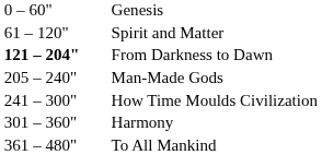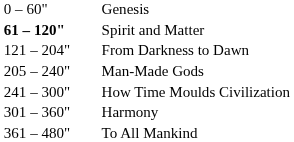Spirit and Matter | column 1: normal -> bold
From Darkness to Dawn | column 1: bold -> normal
